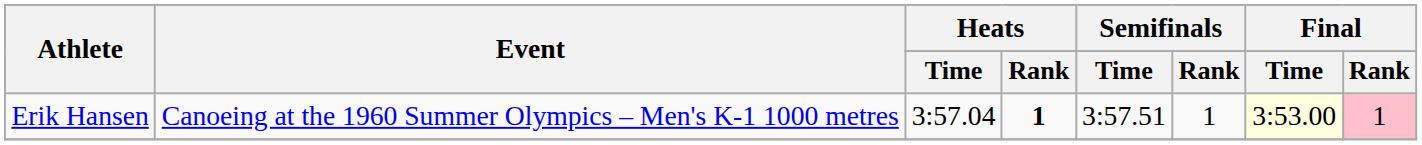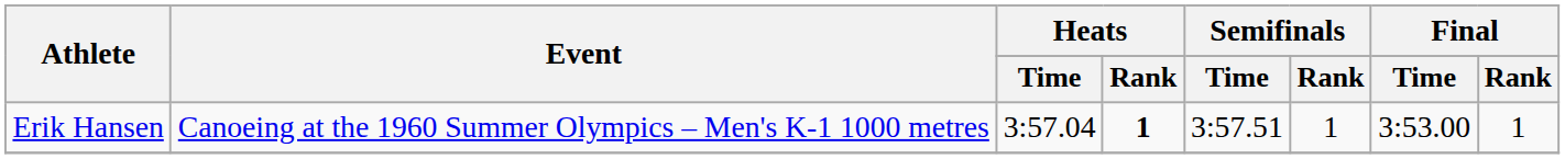Erik Hansen | Final / Time: lightyellow background -> no background
Erik Hansen | Final / Rank: pink background -> no background
